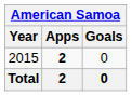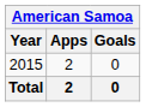2015 | Apps: bold -> normal
